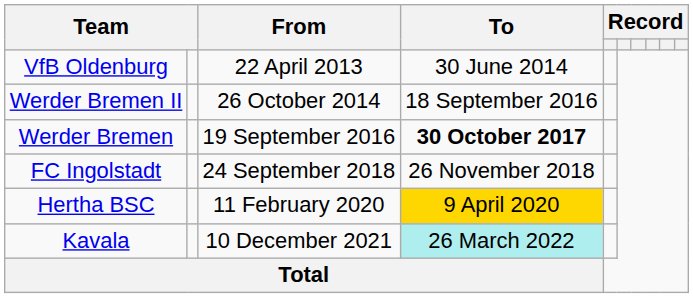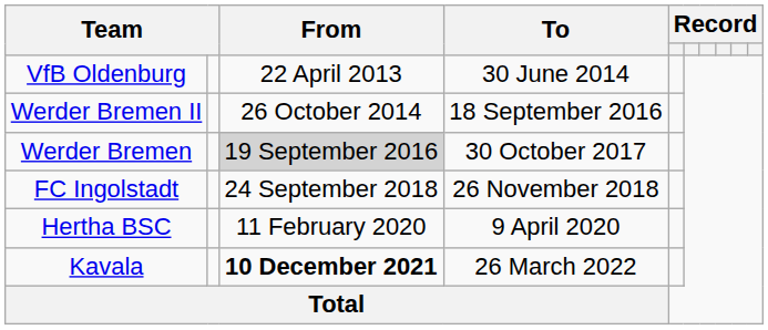Werder Bremen | From: no background -> lightgrey background
Werder Bremen | To: bold -> normal
Hertha BSC | To: gold background -> no background
Kavala | From: normal -> bold
Kavala | To: paleturquoise background -> no background
